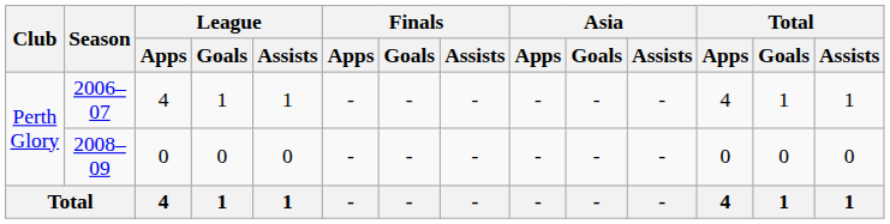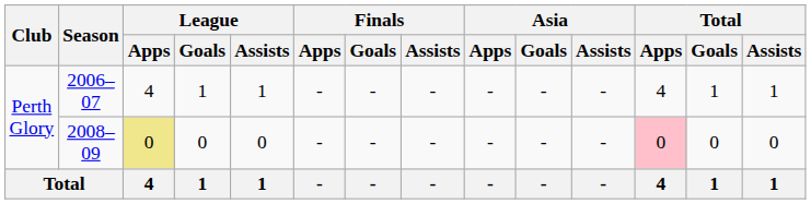2008–09 | League / Apps: no background -> khaki background
2008–09 | Total / Apps: no background -> pink background
